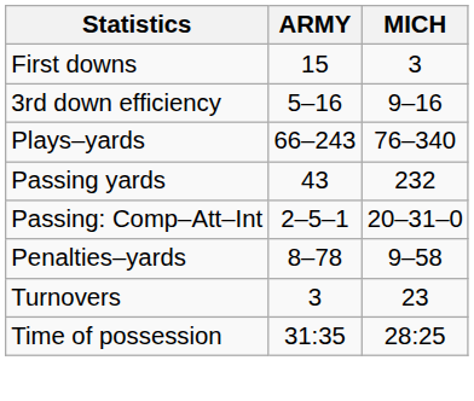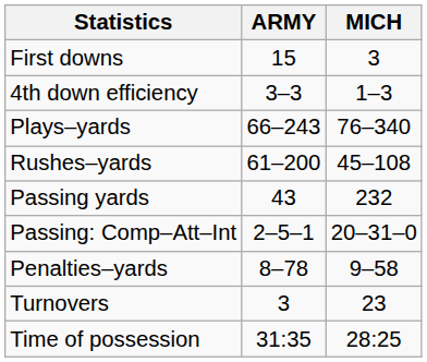- row: 3rd down efficiency | 5–16 | 9–16
+ row: 4th down efficiency | 3–3 | 1–3
+ row: Rushes–yards | 61–200 | 45–108
